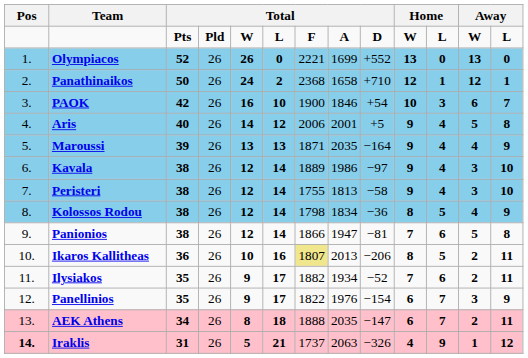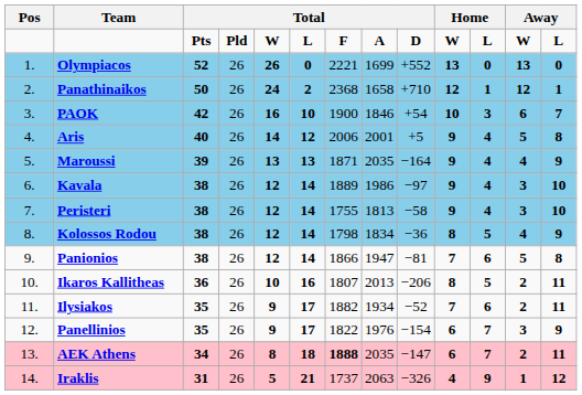Ikaros Kallitheas | column 7: khaki background -> no background
AEK Athens | column 7: normal -> bold
Iraklis | Pos: bold -> normal
